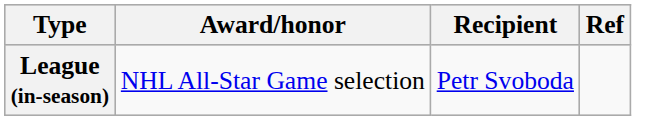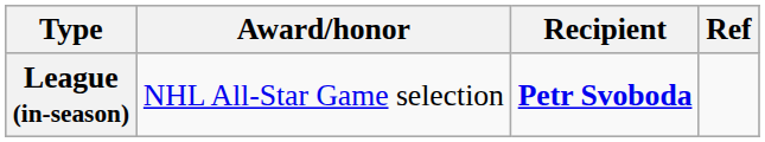row 2 | Recipient: normal -> bold
